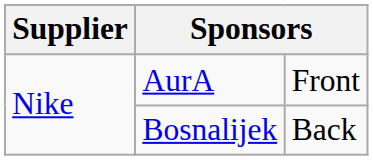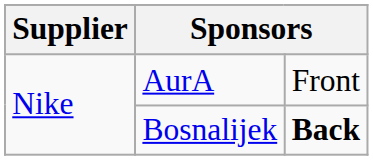Bosnalijek | column 3: normal -> bold
